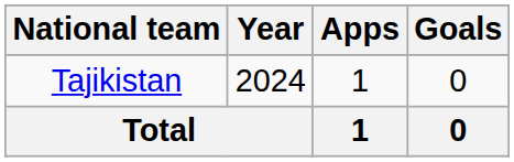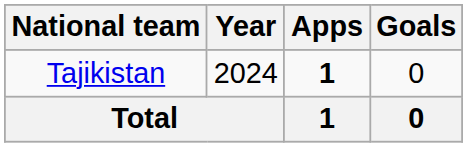Tajikistan | Apps: normal -> bold
